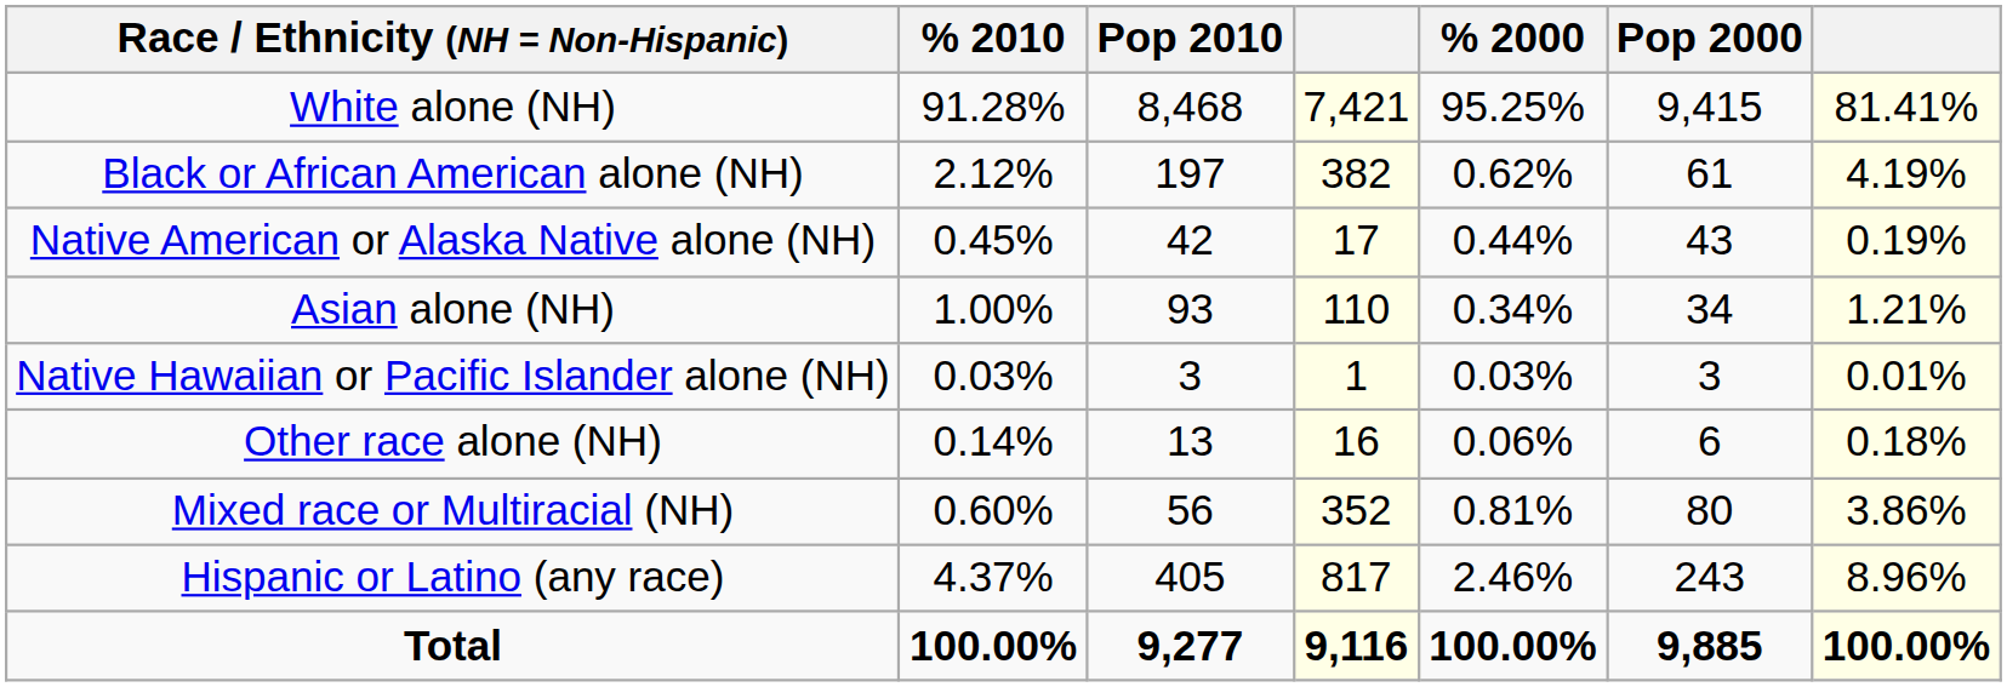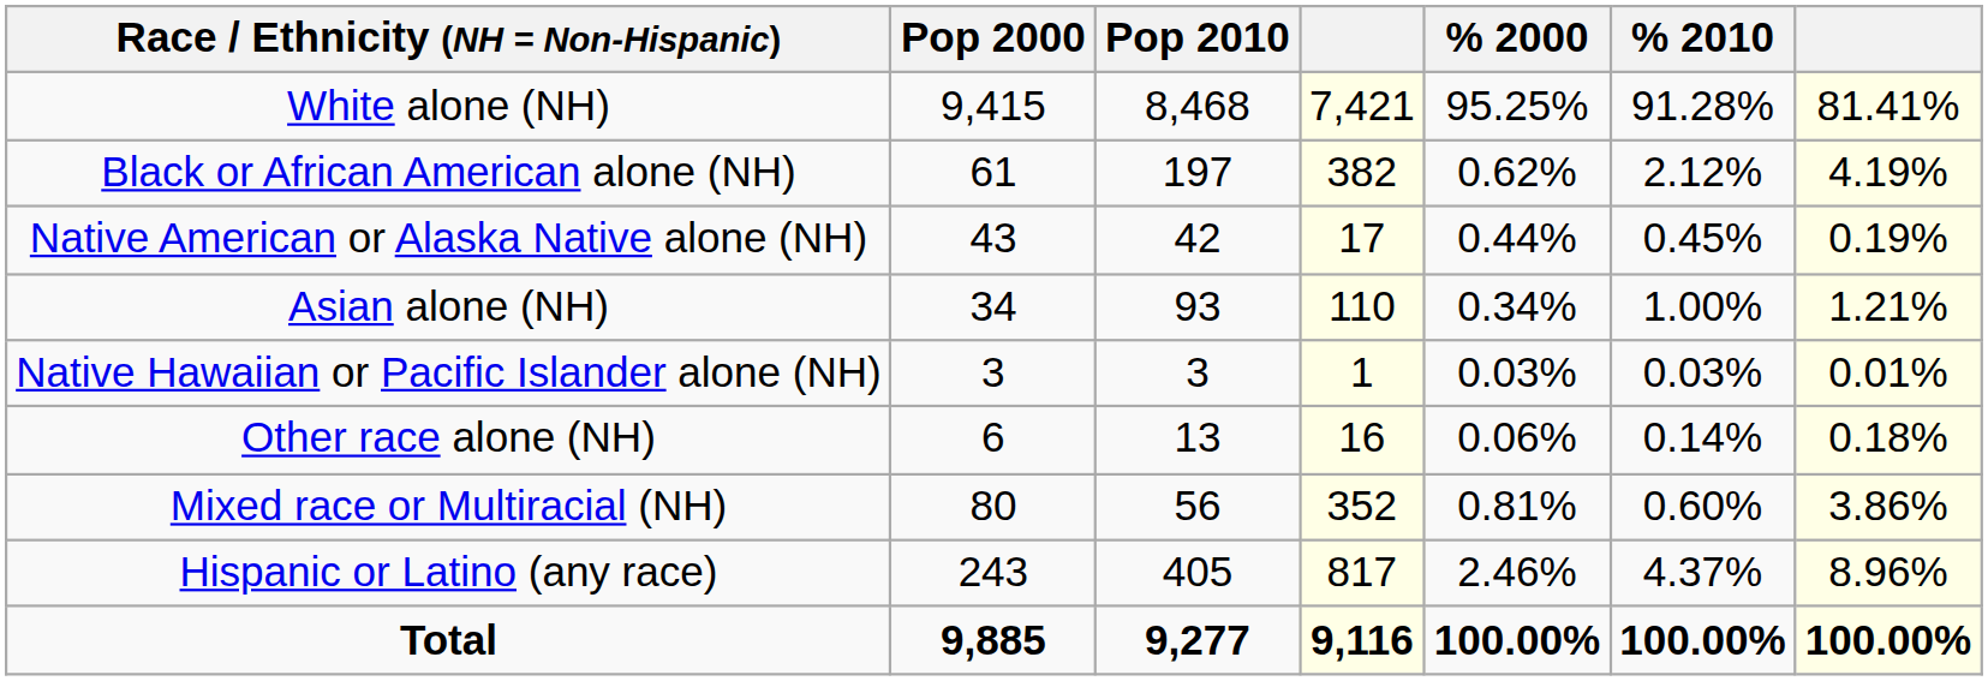columns swapped: Pop 2000 <-> % 2010
